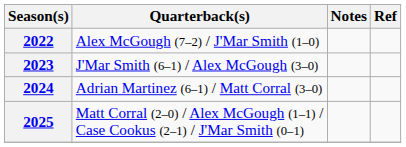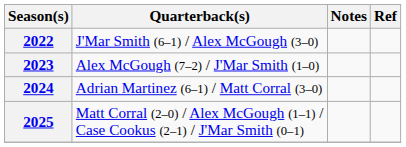2022 | Quarterback(s): Alex McGough (7–2) / J'Mar Smith (1–0) -> J'Mar Smith (6–1) / Alex McGough (3–0)
2023 | Quarterback(s): J'Mar Smith (6–1) / Alex McGough (3–0) -> Alex McGough (7–2) / J'Mar Smith (1–0)
